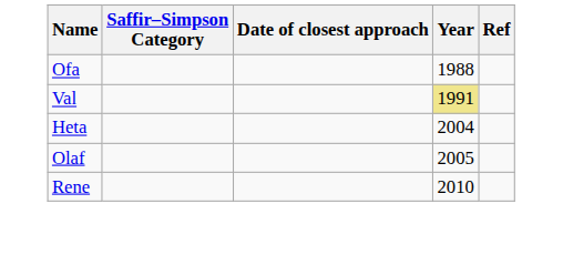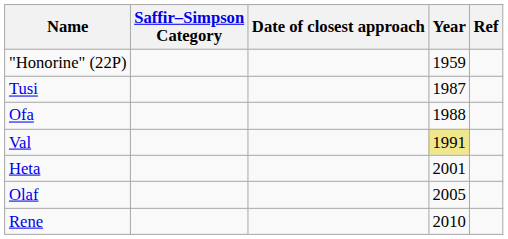+ row: "Honorine" (22P) | 1959
+ row: Tusi | 1987
Heta | Year: 2004 -> 2001
